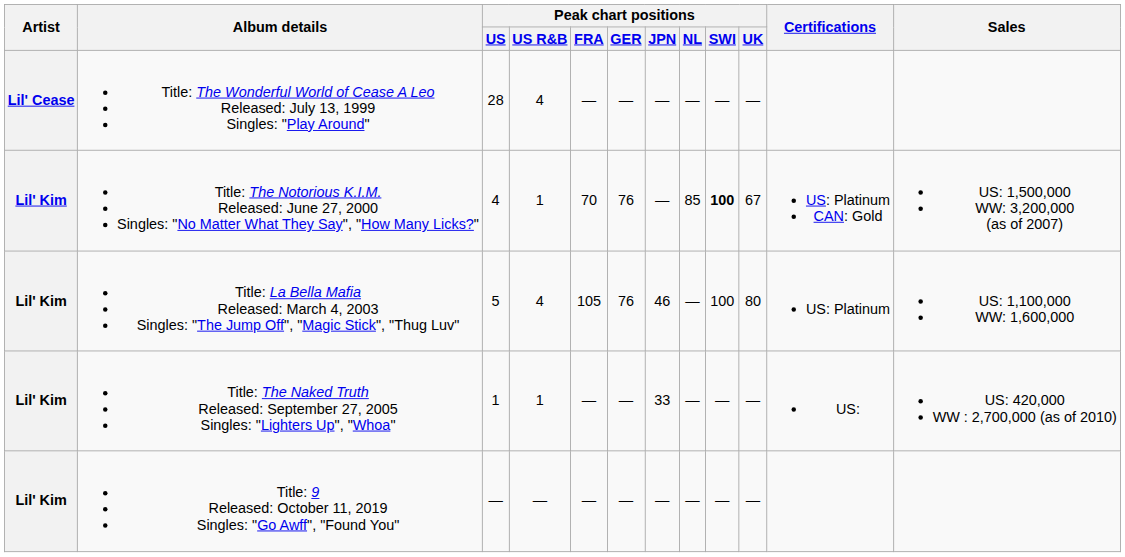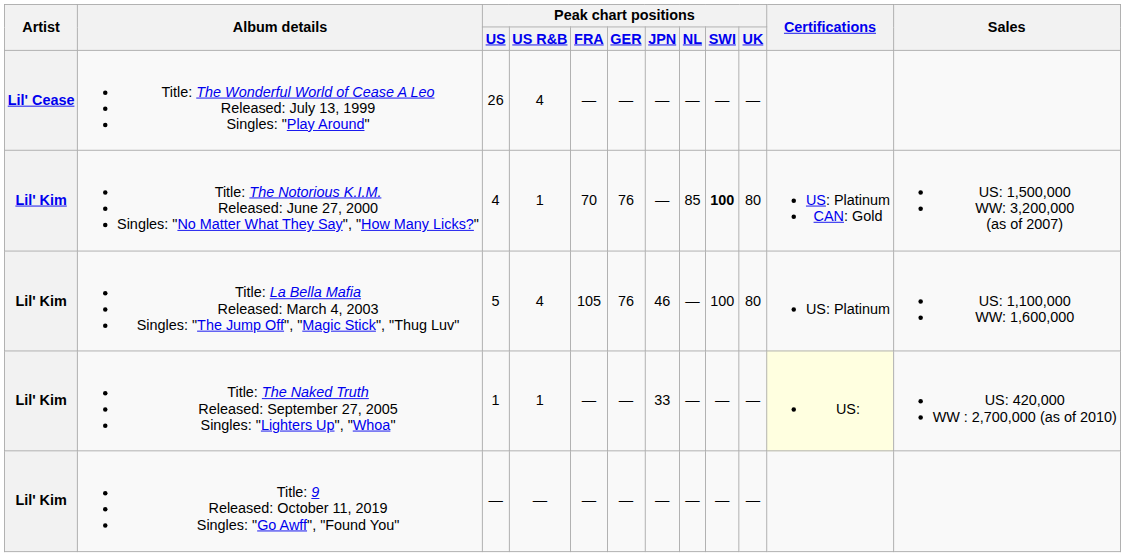row 3 | Peak chart positions / US: 28 -> 26
row 4 | Peak chart positions / UK: 67 -> 80
row 6 | Certifications: no background -> lightyellow background
